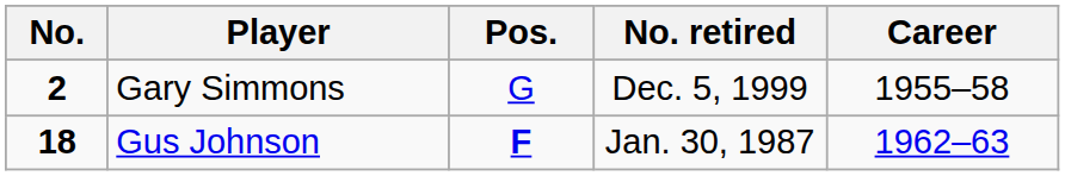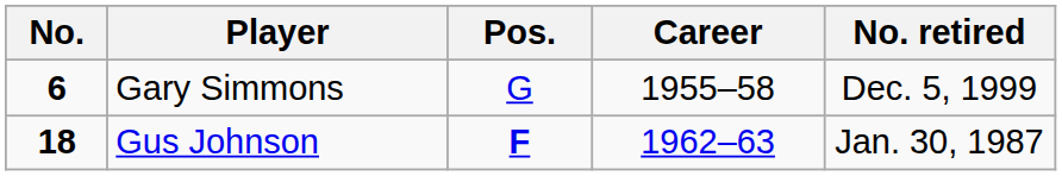columns swapped: Career <-> No. retired
Gary Simmons | No.: 2 -> 6
